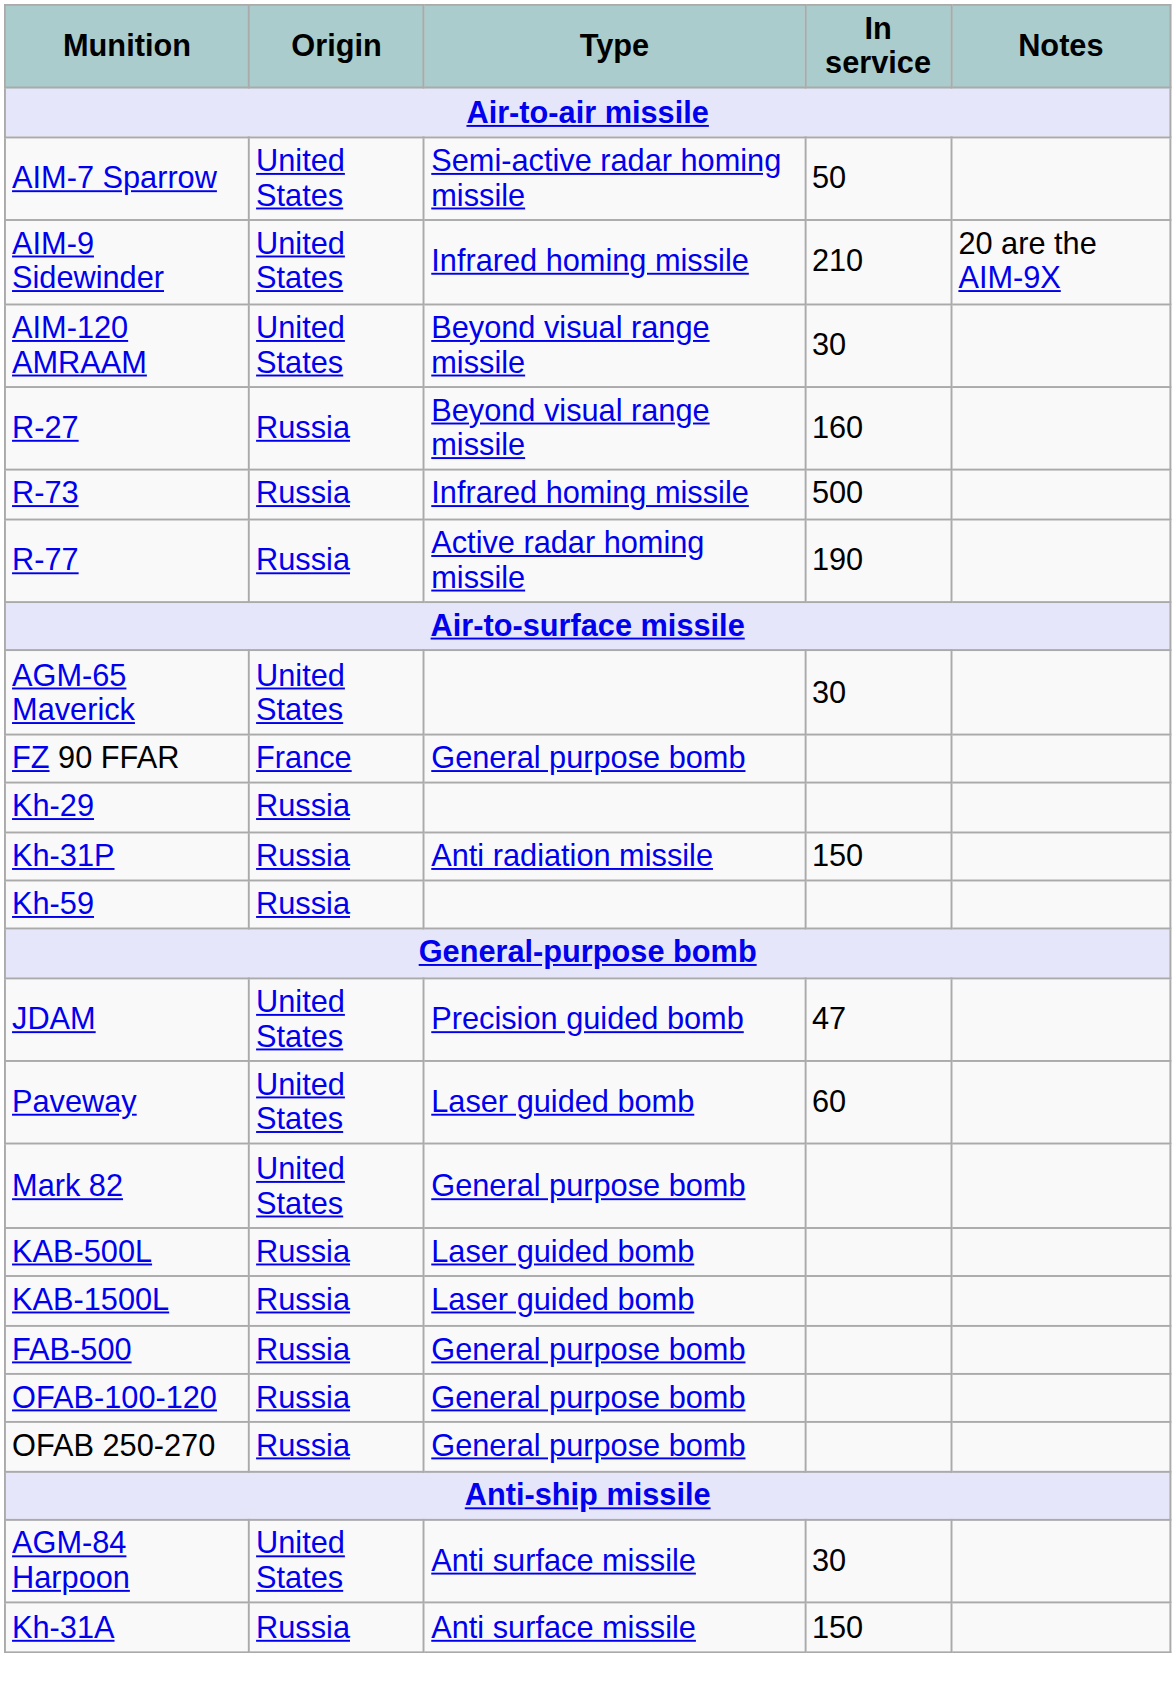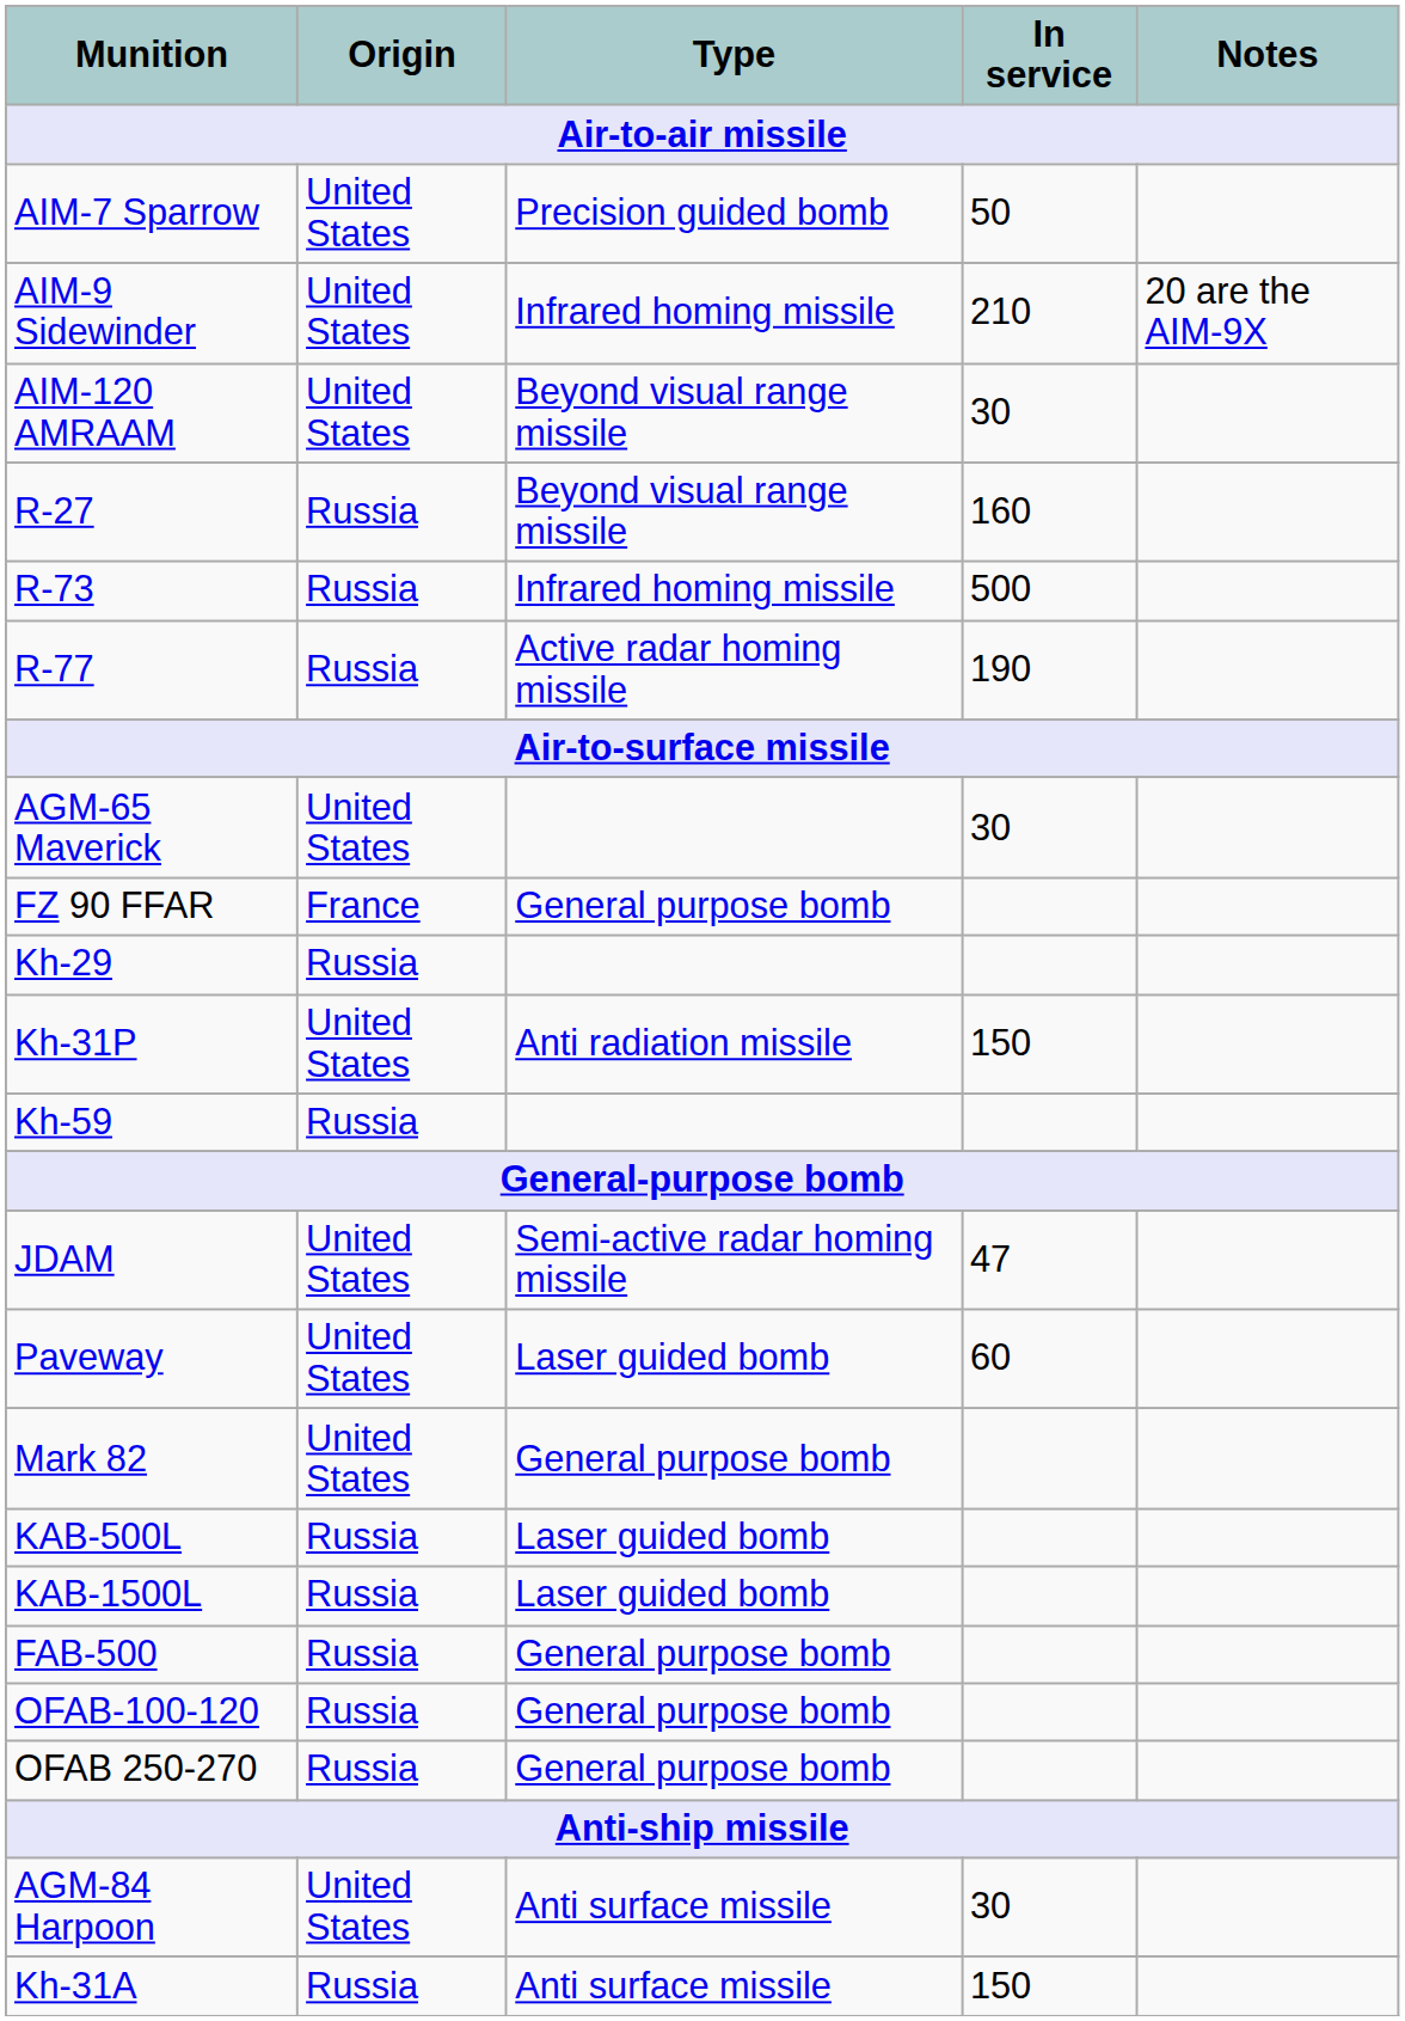AIM-7 Sparrow | Type: Semi-active radar homing missile -> Precision guided bomb
Kh-31P | Origin: Russia -> United States
JDAM | Type: Precision guided bomb -> Semi-active radar homing missile
